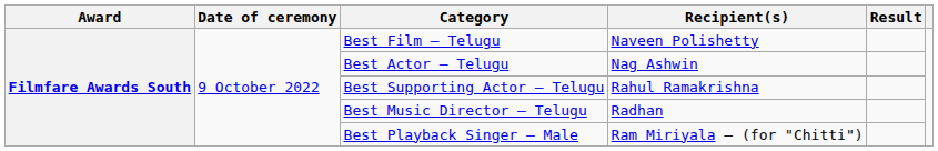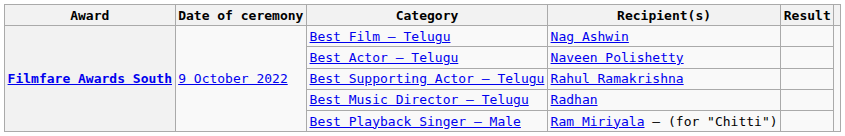Best Film – Telugu | Recipient(s): Naveen Polishetty -> Nag Ashwin
Best Actor – Telugu | Recipient(s): Nag Ashwin -> Naveen Polishetty
